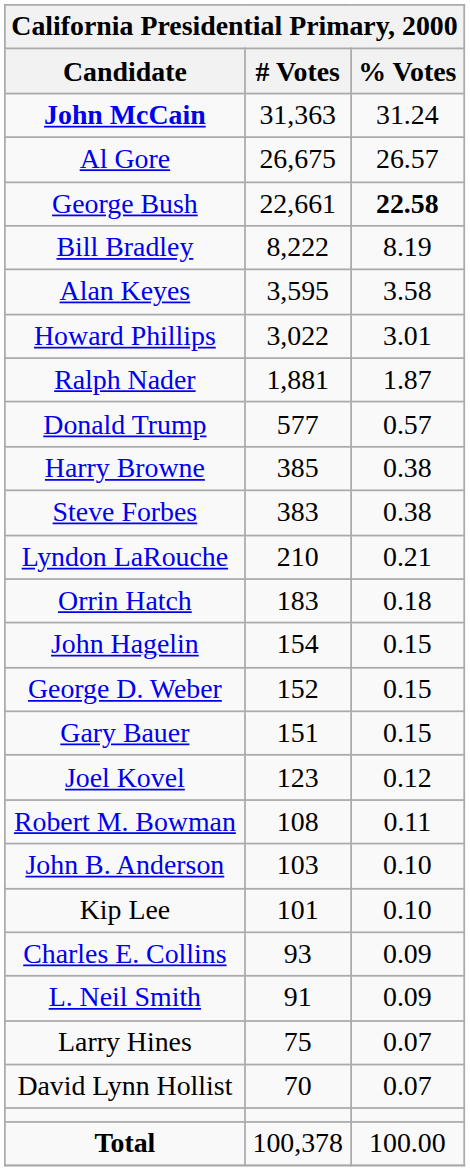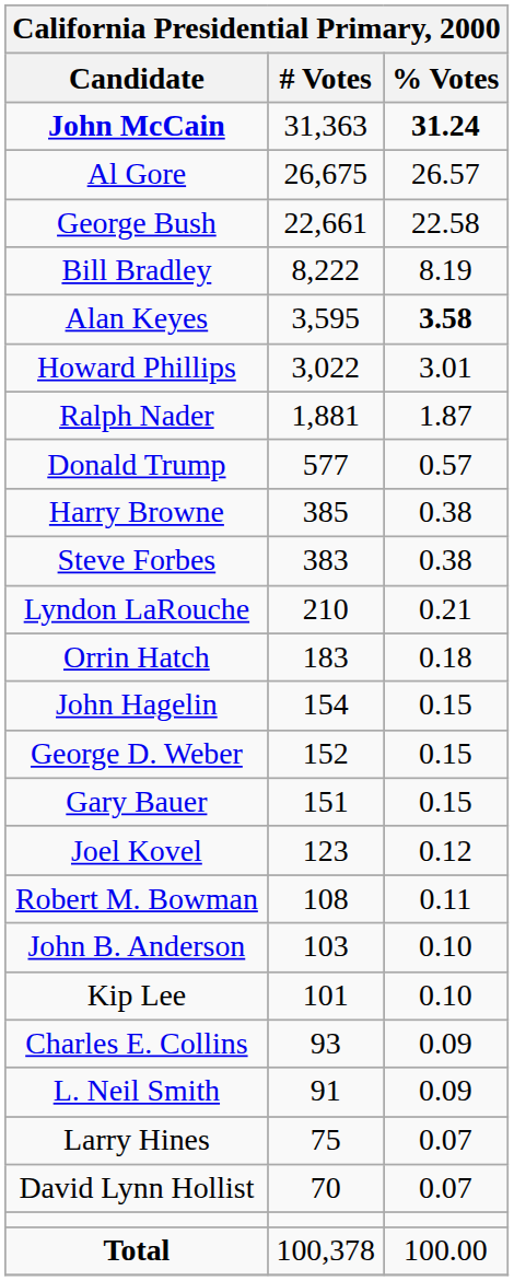John McCain | % Votes: normal -> bold
George Bush | % Votes: bold -> normal
Alan Keyes | % Votes: normal -> bold
